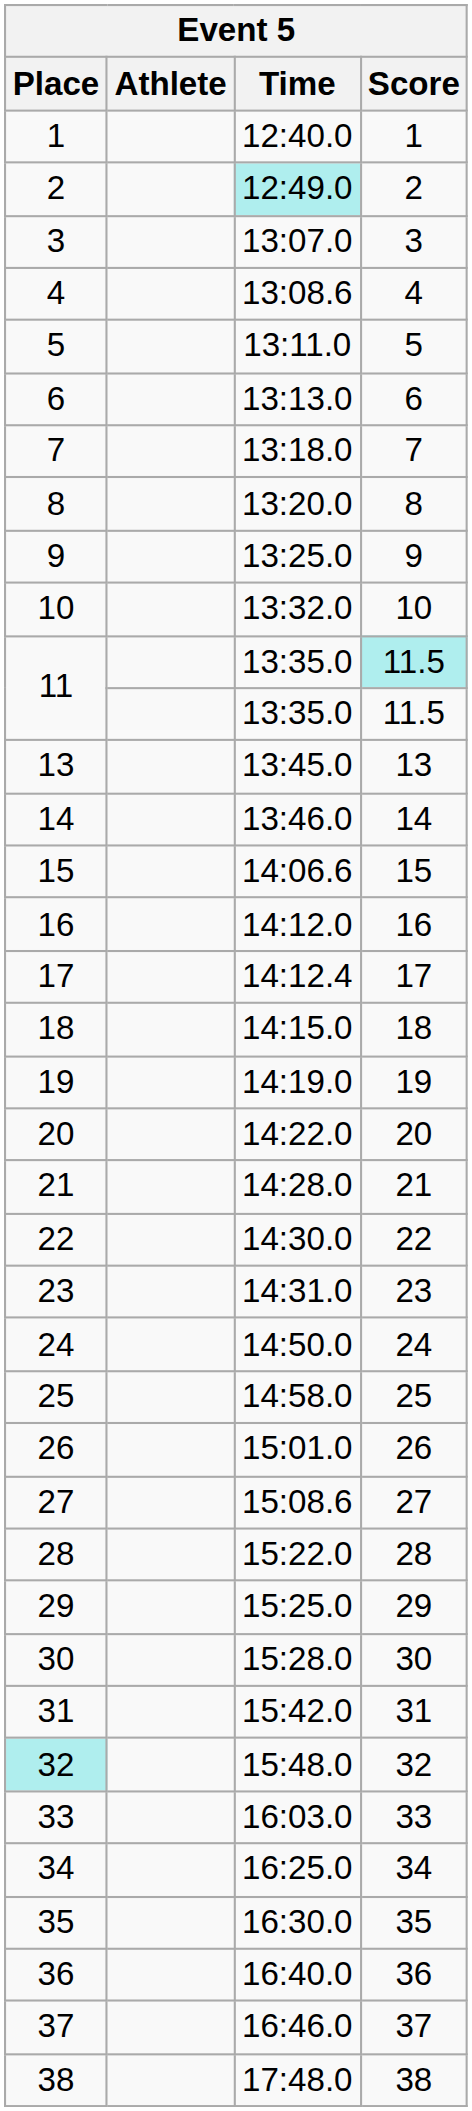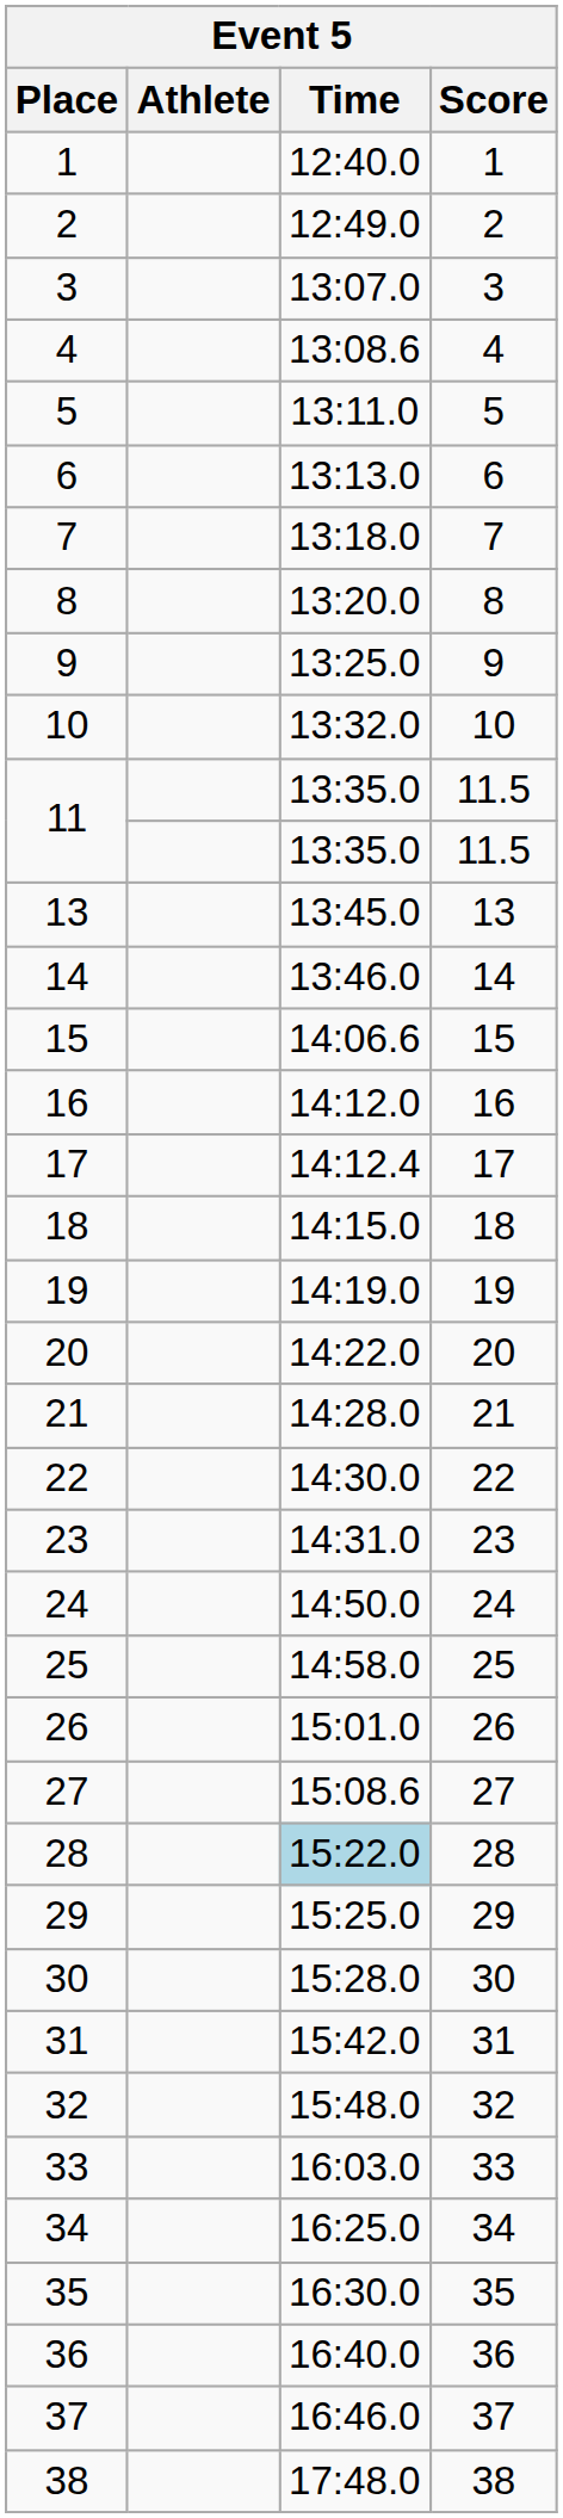row 4 | Time: paleturquoise background -> no background
row 13 | Score: paleturquoise background -> no background
row 30 | Time: no background -> lightblue background
row 34 | Place: paleturquoise background -> no background
